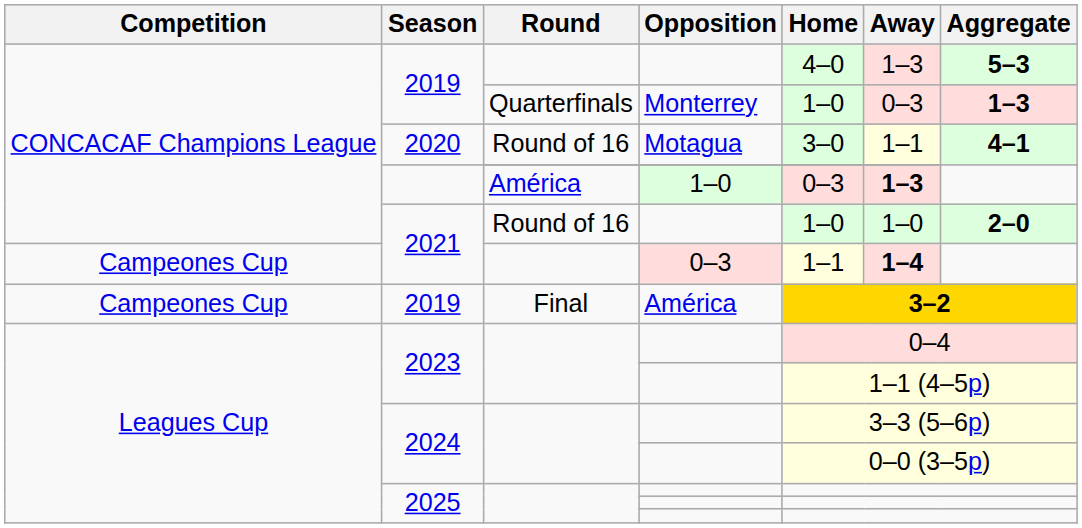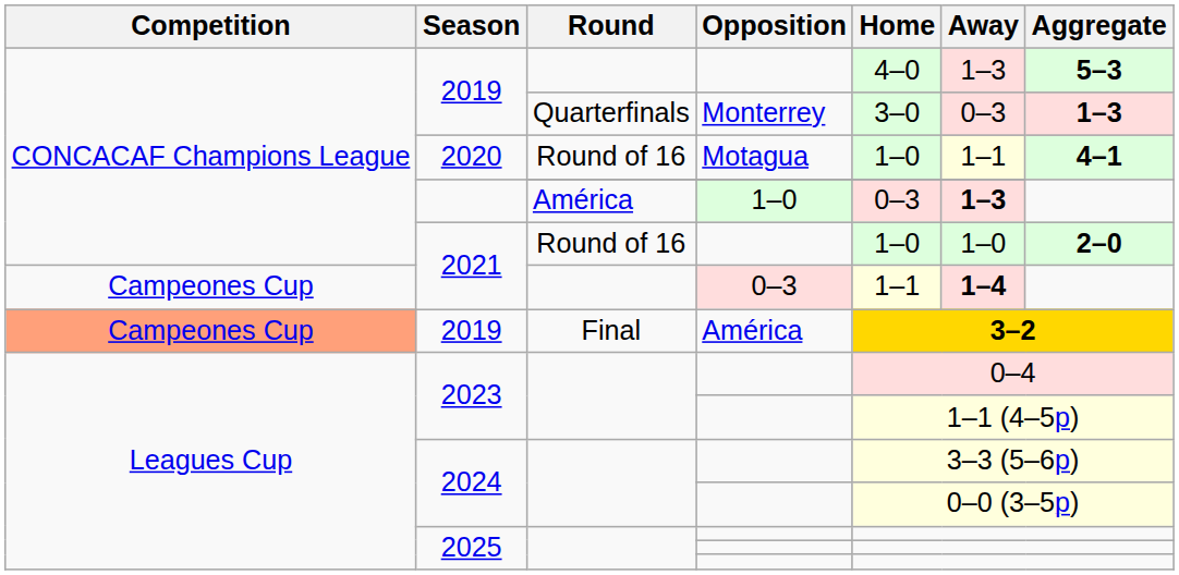2019 / Monterrey | Home: 1–0 -> 3–0
2020 / Motagua | Home: 3–0 -> 1–0
2019 / América | Competition: no background -> lightsalmon background
